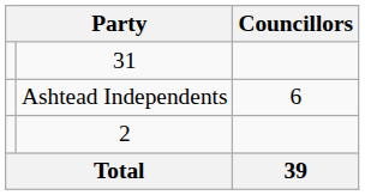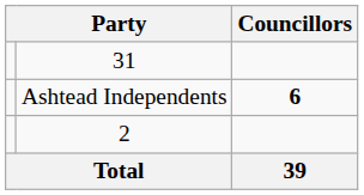Ashtead Independents | Councillors: normal -> bold
